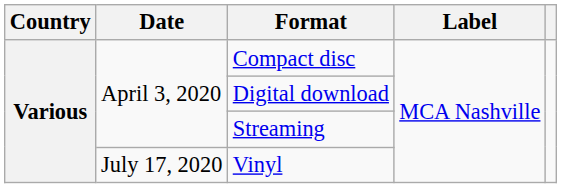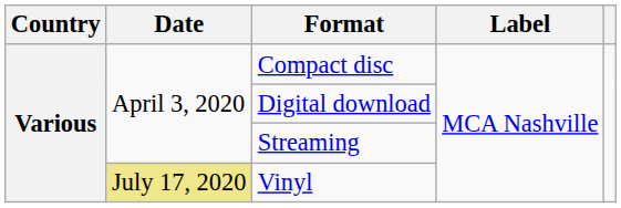Vinyl | Date: no background -> khaki background
